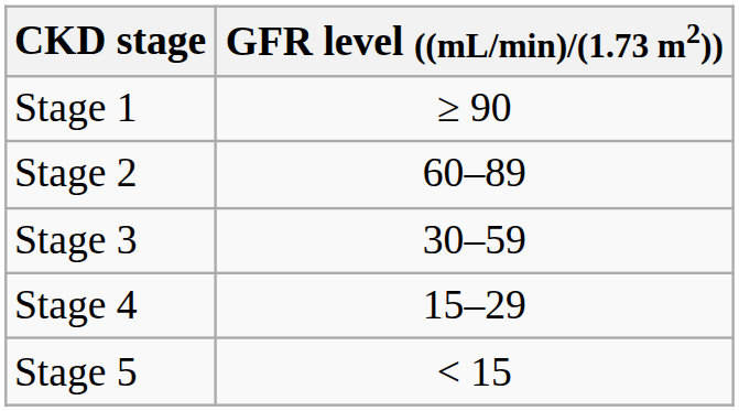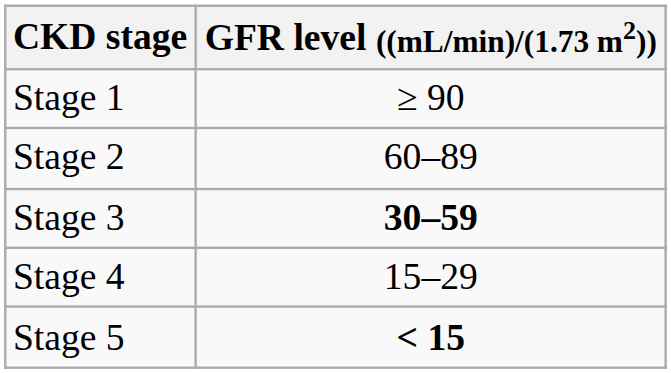Stage 3 | GFR level ((mL/min)/(1.73 m2)): normal -> bold
Stage 5 | GFR level ((mL/min)/(1.73 m2)): normal -> bold
